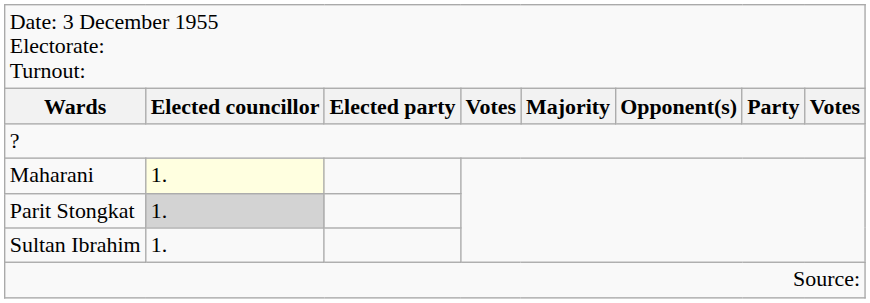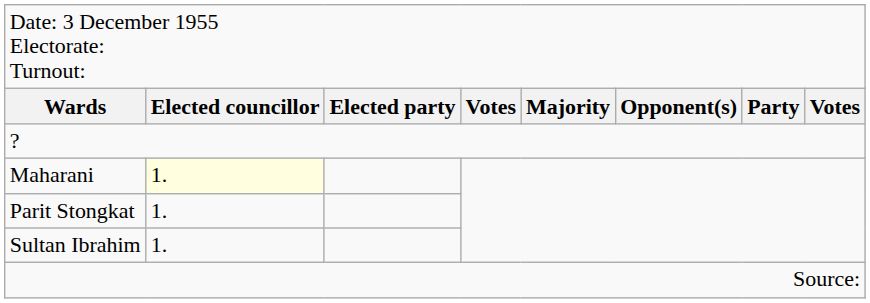Parit Stongkat | column 2: lightgrey background -> no background
